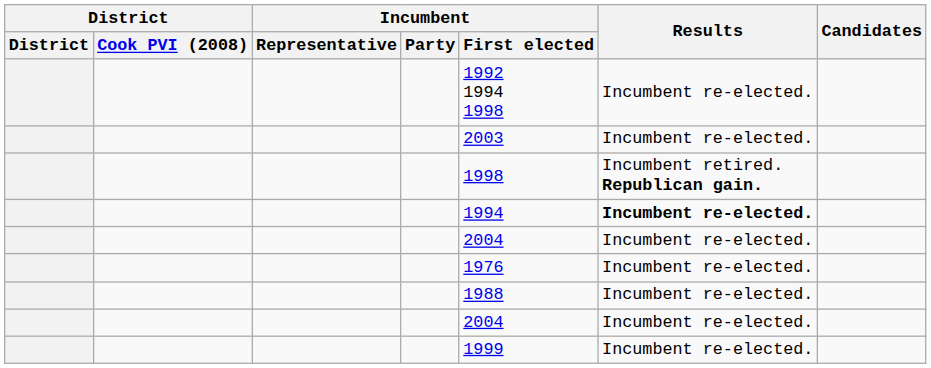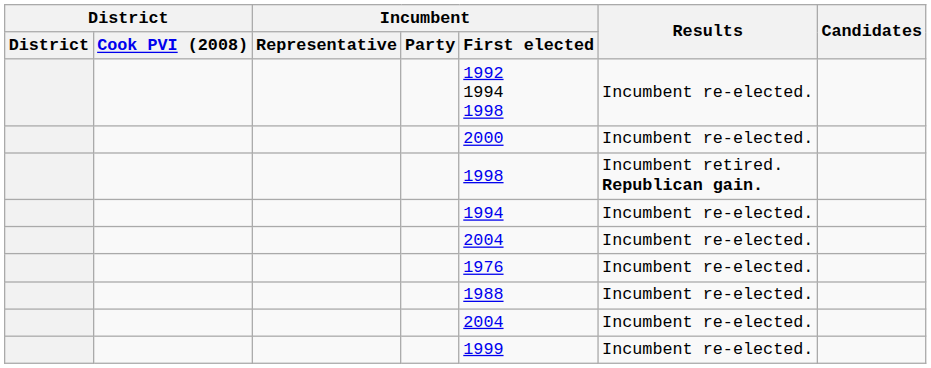row 4 | Incumbent / First elected: 2003 -> 2000
row 6 | Results: bold -> normal
